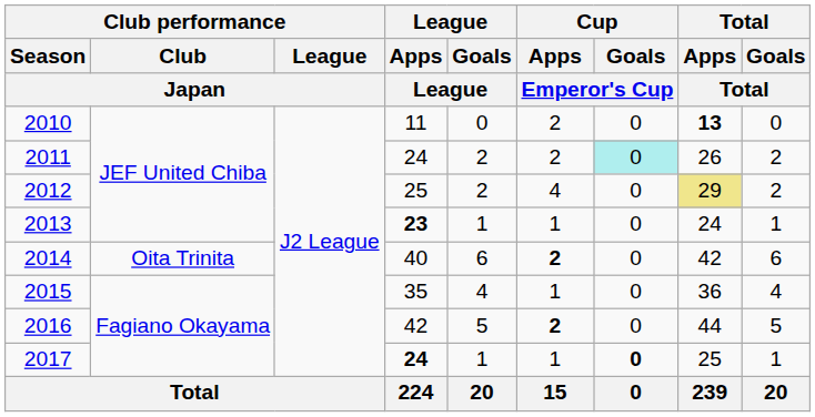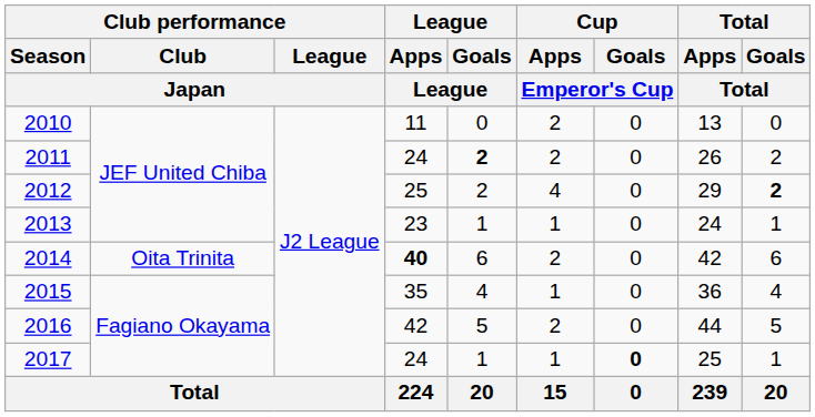2010 | Total / Apps / Total: bold -> normal
2011 | League / Goals / League: normal -> bold
2011 | Cup / Goals / Emperor's Cup: paleturquoise background -> no background
2012 | Total / Apps / Total: khaki background -> no background
2012 | Total / Goals / Total: normal -> bold
2013 | League / Apps / League: bold -> normal
2014 | League / Apps / League: normal -> bold
2014 | Cup / Apps / Emperor's Cup: bold -> normal
2016 | Cup / Apps / Emperor's Cup: bold -> normal
2017 | League / Apps / League: bold -> normal
